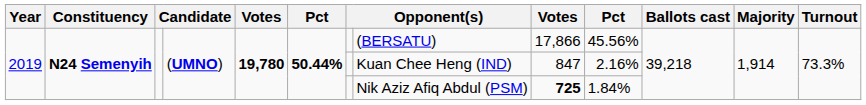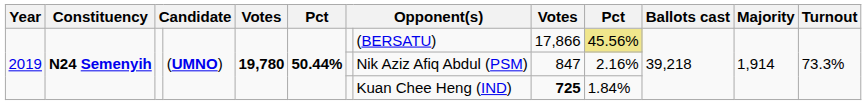row 2 | column 10: no background -> khaki background
row 3 | column 8: Kuan Chee Heng (IND) -> Nik Aziz Afiq Abdul (PSM)
row 4 | column 8: Nik Aziz Afiq Abdul (PSM) -> Kuan Chee Heng (IND)
